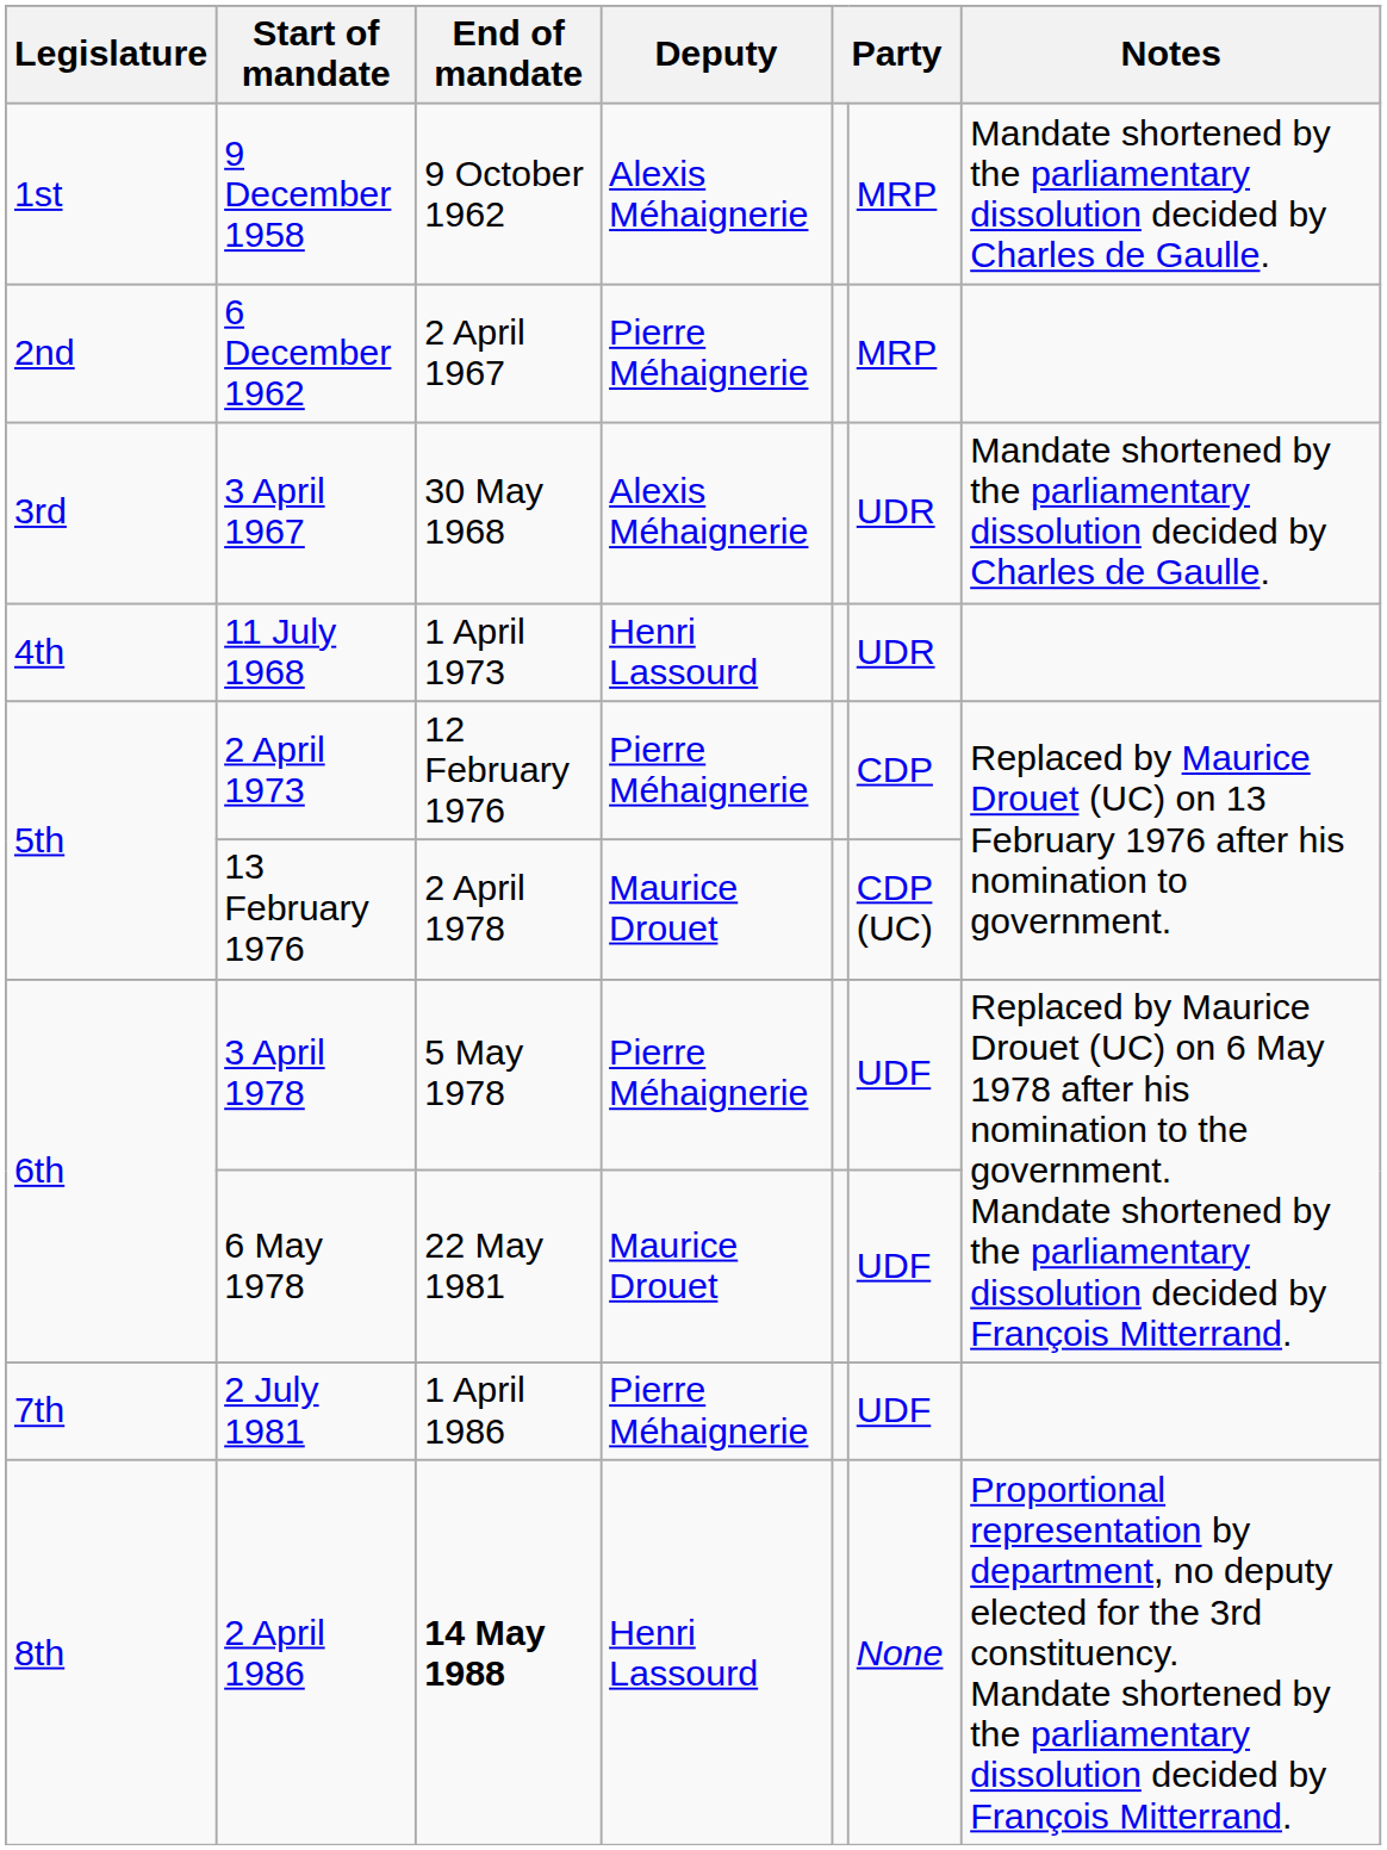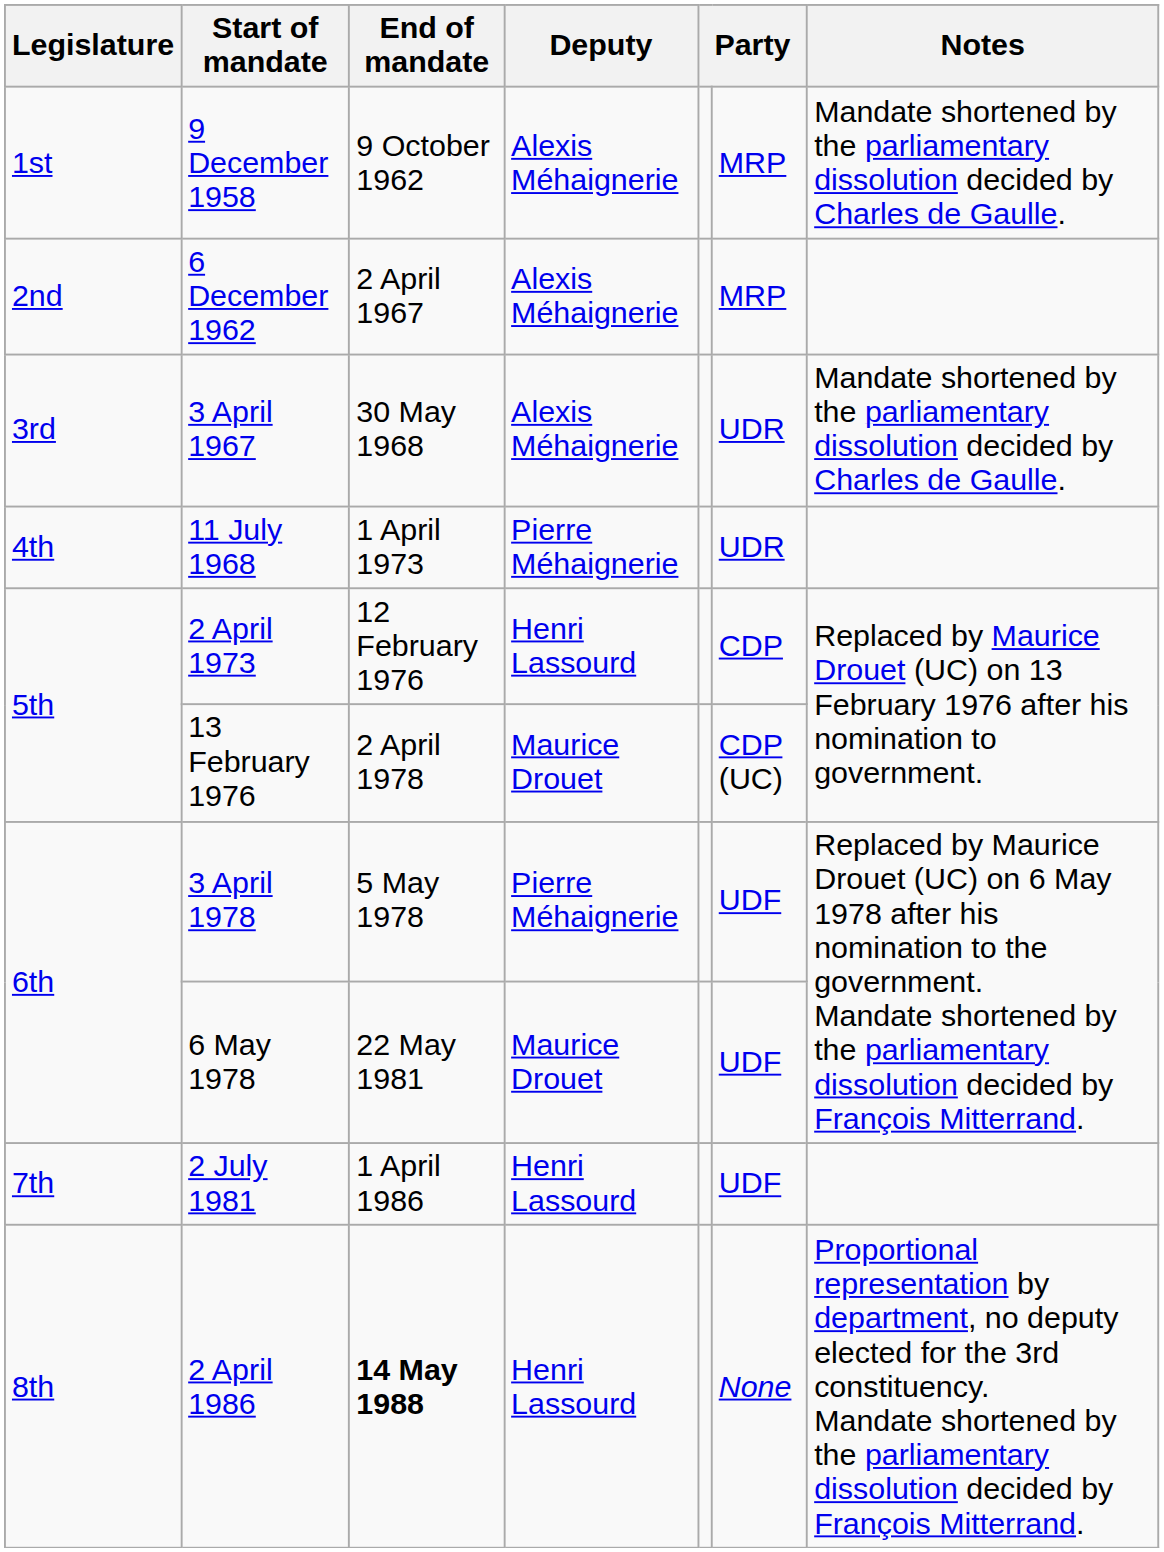6 December 1962 | Deputy: Pierre Méhaignerie -> Alexis Méhaignerie
11 July 1968 | Deputy: Henri Lassourd -> Pierre Méhaignerie
2 April 1973 | Deputy: Pierre Méhaignerie -> Henri Lassourd
2 July 1981 | Deputy: Pierre Méhaignerie -> Henri Lassourd
